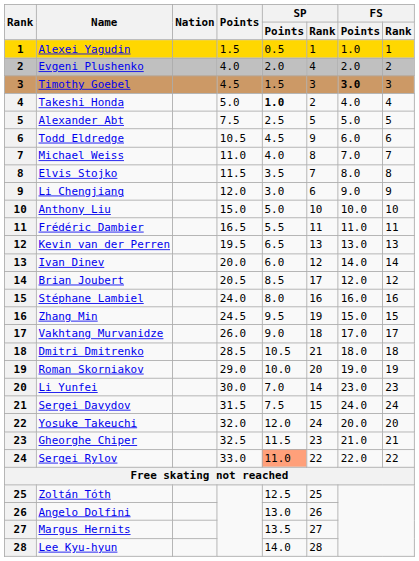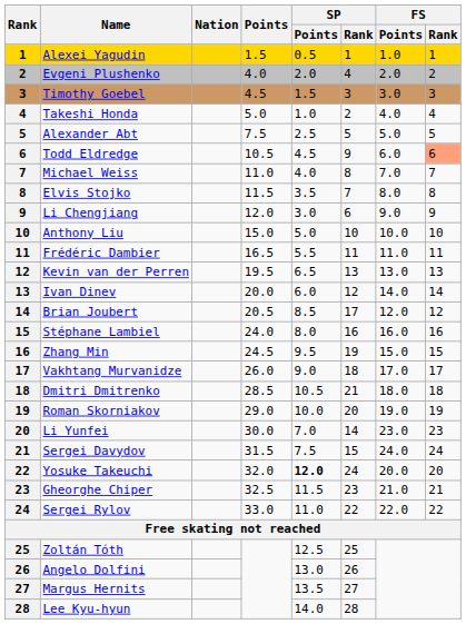Timothy Goebel | FS / Points: bold -> normal
Takeshi Honda | SP / Points: bold -> normal
Todd Eldredge | FS / Rank: no background -> lightsalmon background
Yosuke Takeuchi | SP / Points: normal -> bold
Sergei Rylov | SP / Points: lightsalmon background -> no background
